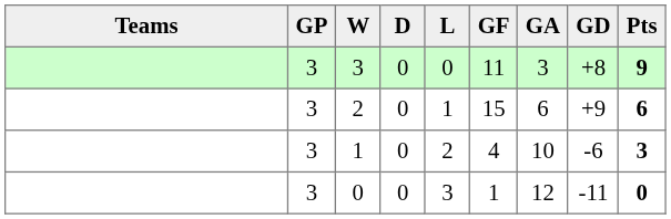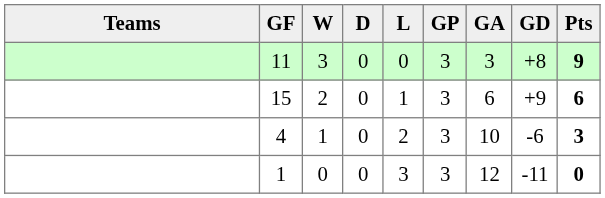columns swapped: GP <-> GF
